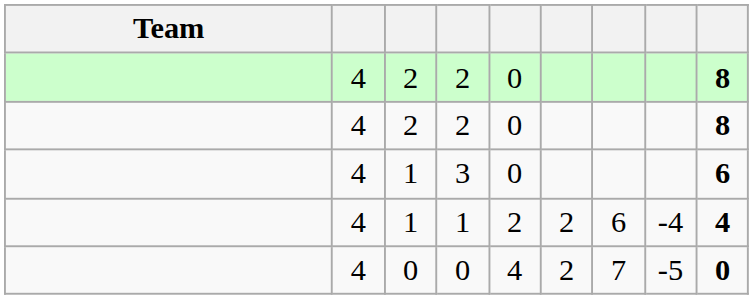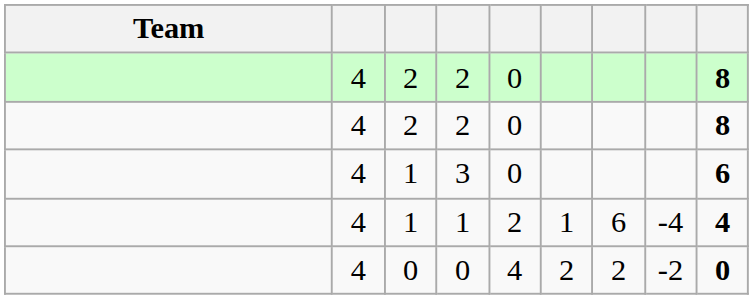row 5 | column 6: 2 -> 1
row 6 | column 7: 7 -> 2
row 6 | column 8: -5 -> -2
